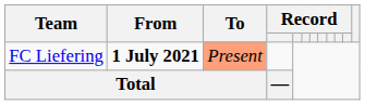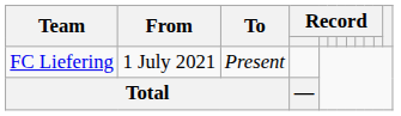FC Liefering | From: bold -> normal
FC Liefering | To: lightsalmon background -> no background
